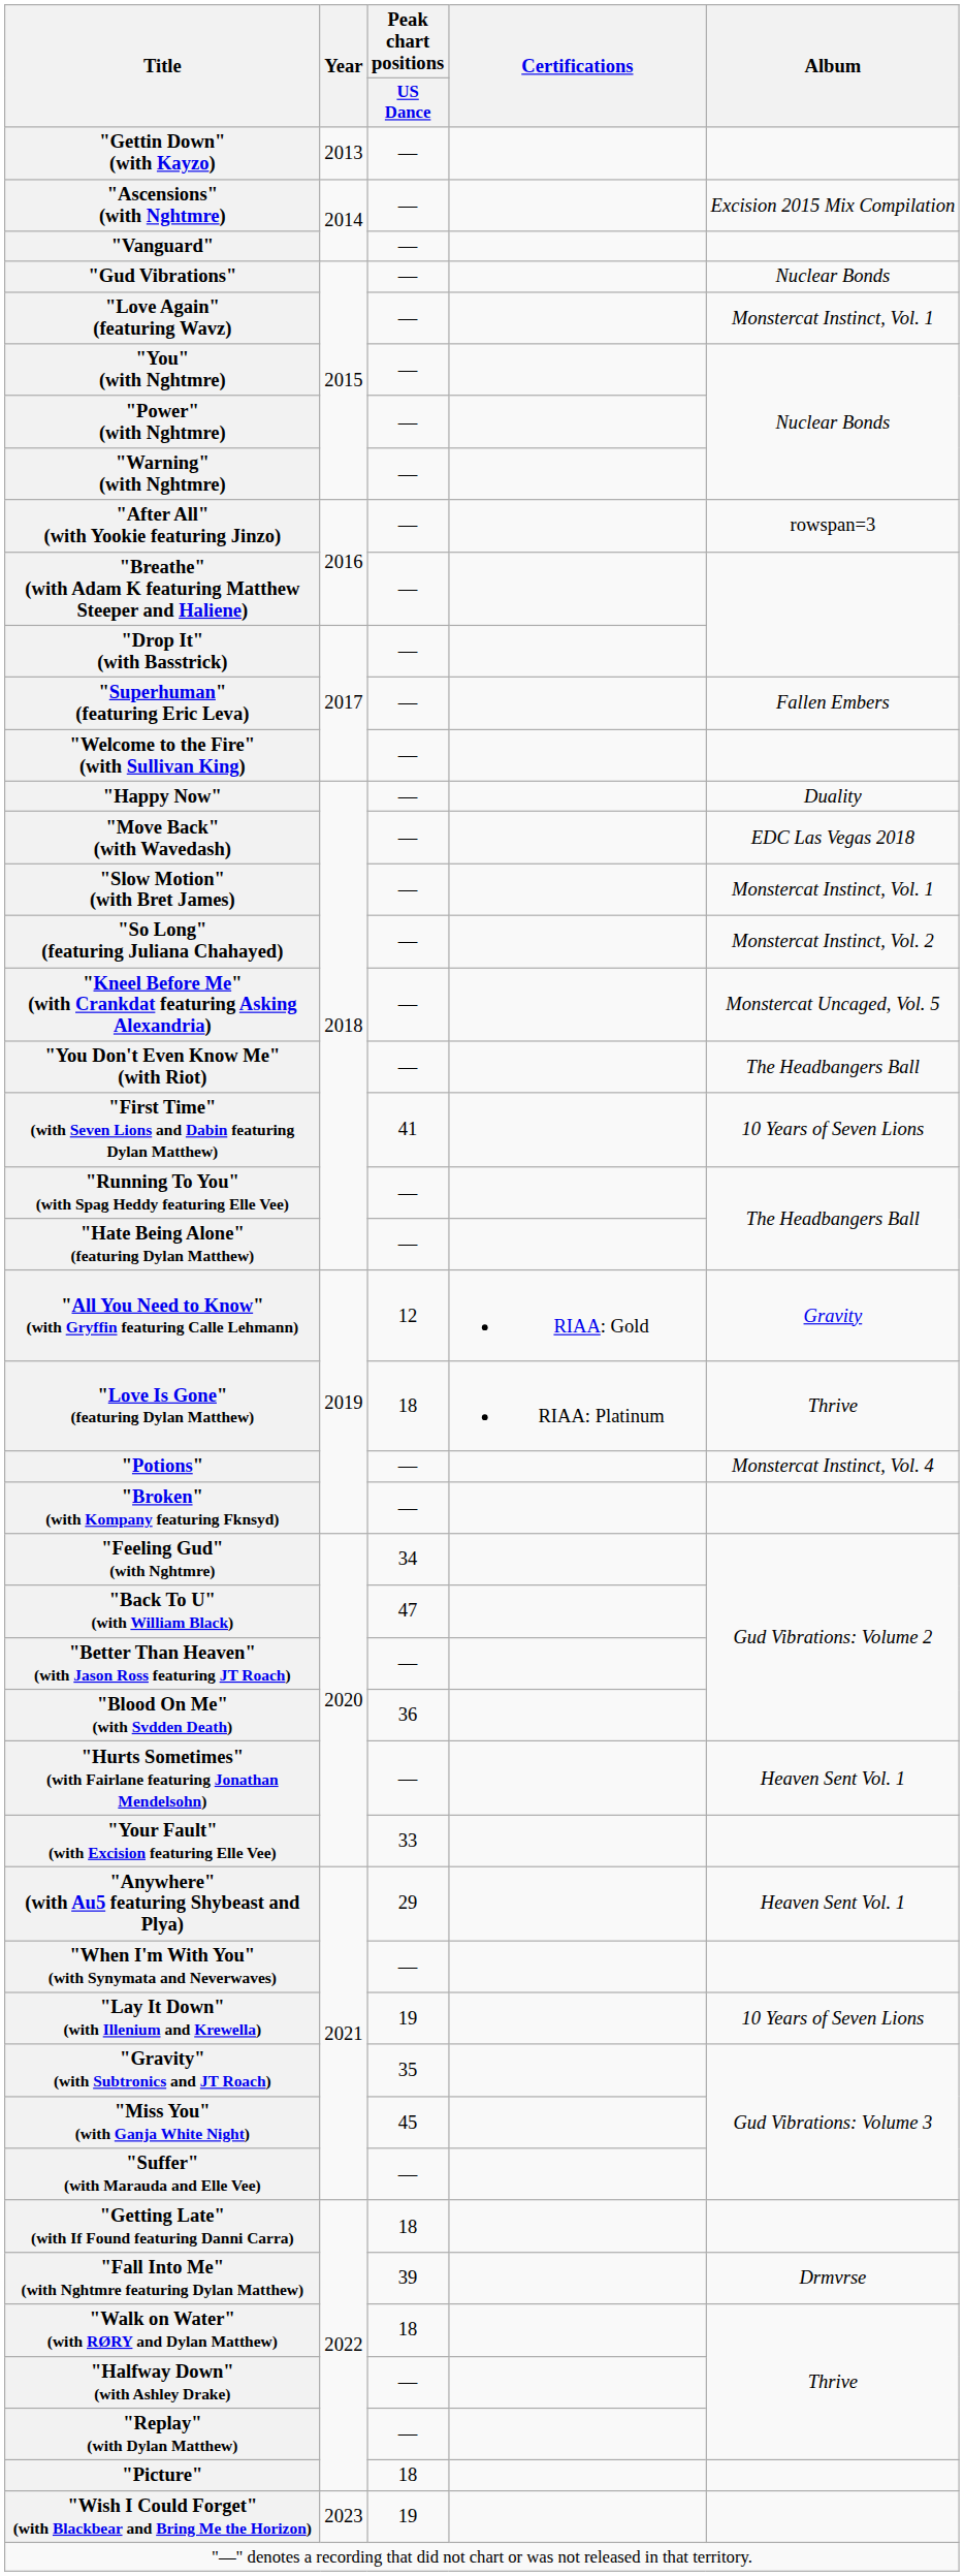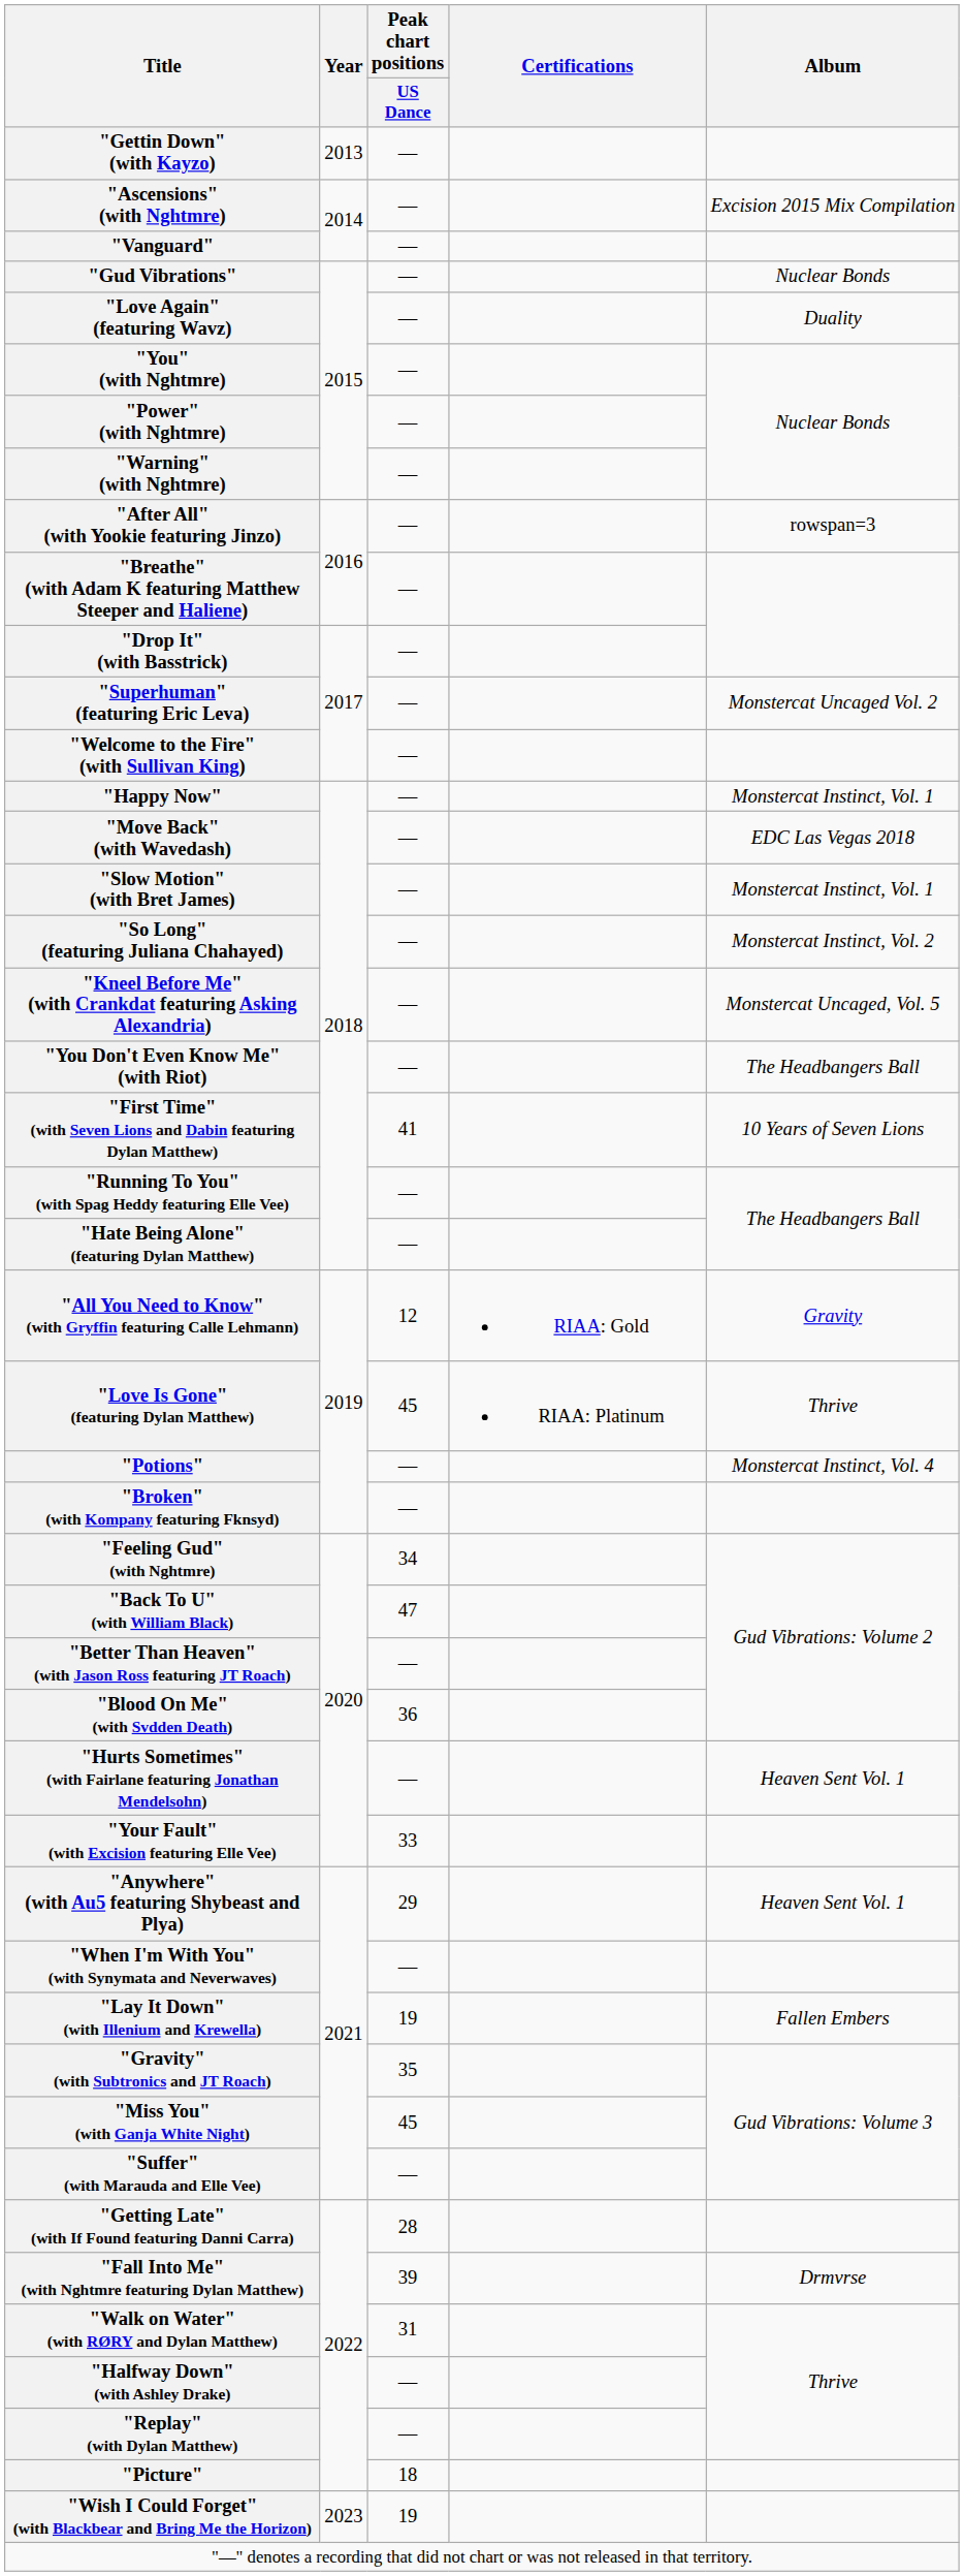"Love Again" (featuring Wavz) | Album: Monstercat Instinct, Vol. 1 -> Duality
"Superhuman" (featuring Eric Leva) | Album: Fallen Embers -> Monstercat Uncaged Vol. 2
"Happy Now" | Album: Duality -> Monstercat Instinct, Vol. 1
"Love Is Gone" (featuring Dylan Matthew) | Peak chart positions / US Dance: 18 -> 45
"Lay It Down" (with Illenium and Krewella) | Album: 10 Years of Seven Lions -> Fallen Embers
"Getting Late" (with If Found featuring Danni Carra) | Peak chart positions / US Dance: 18 -> 28
"Walk on Water" (with RØRY and Dylan Matthew) | Peak chart positions / US Dance: 18 -> 31
